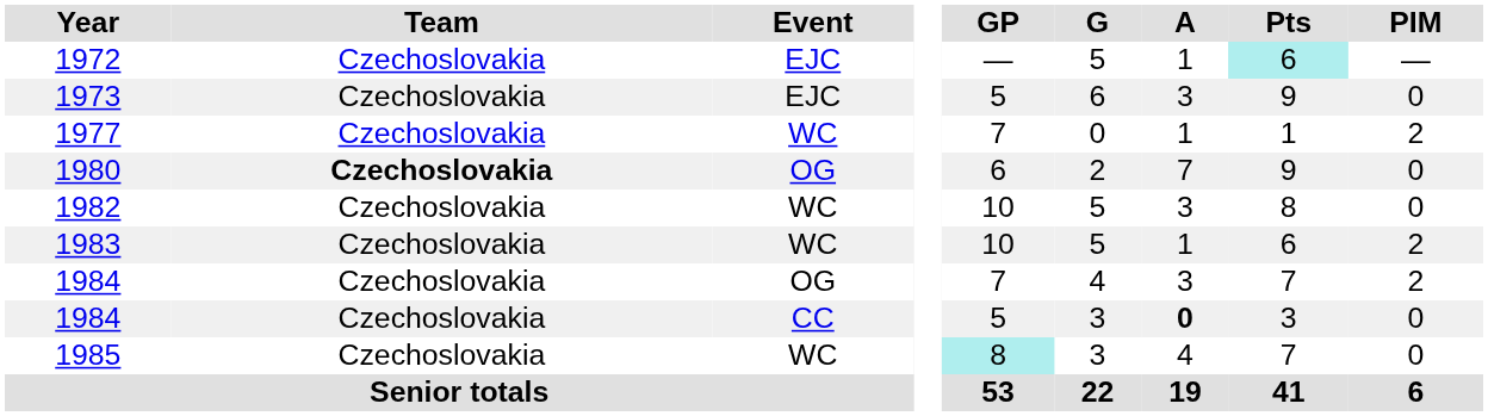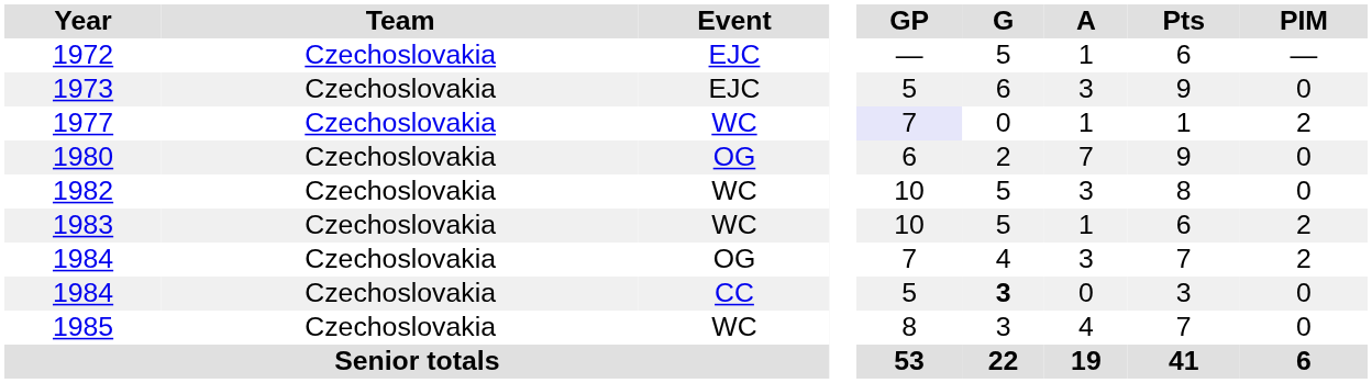1972 | Pts: paleturquoise background -> no background
1977 | GP: no background -> lavender background
1980 | Team: bold -> normal
1984 / CC | G: normal -> bold
1984 / CC | A: bold -> normal
1985 | GP: paleturquoise background -> no background
